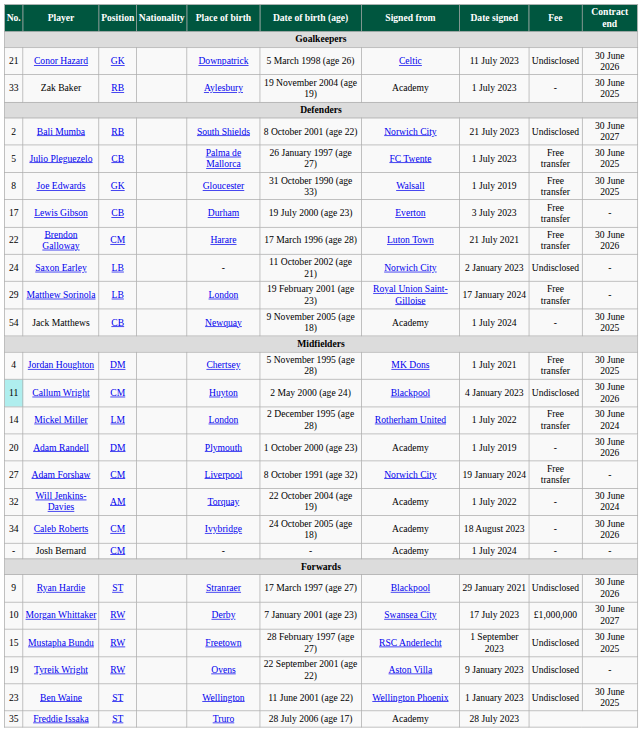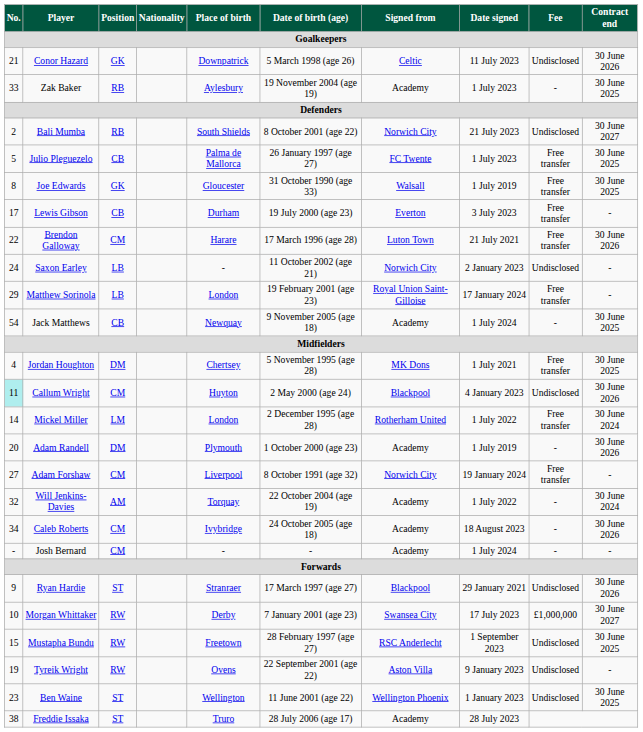Freddie Issaka | No.: 35 -> 38
